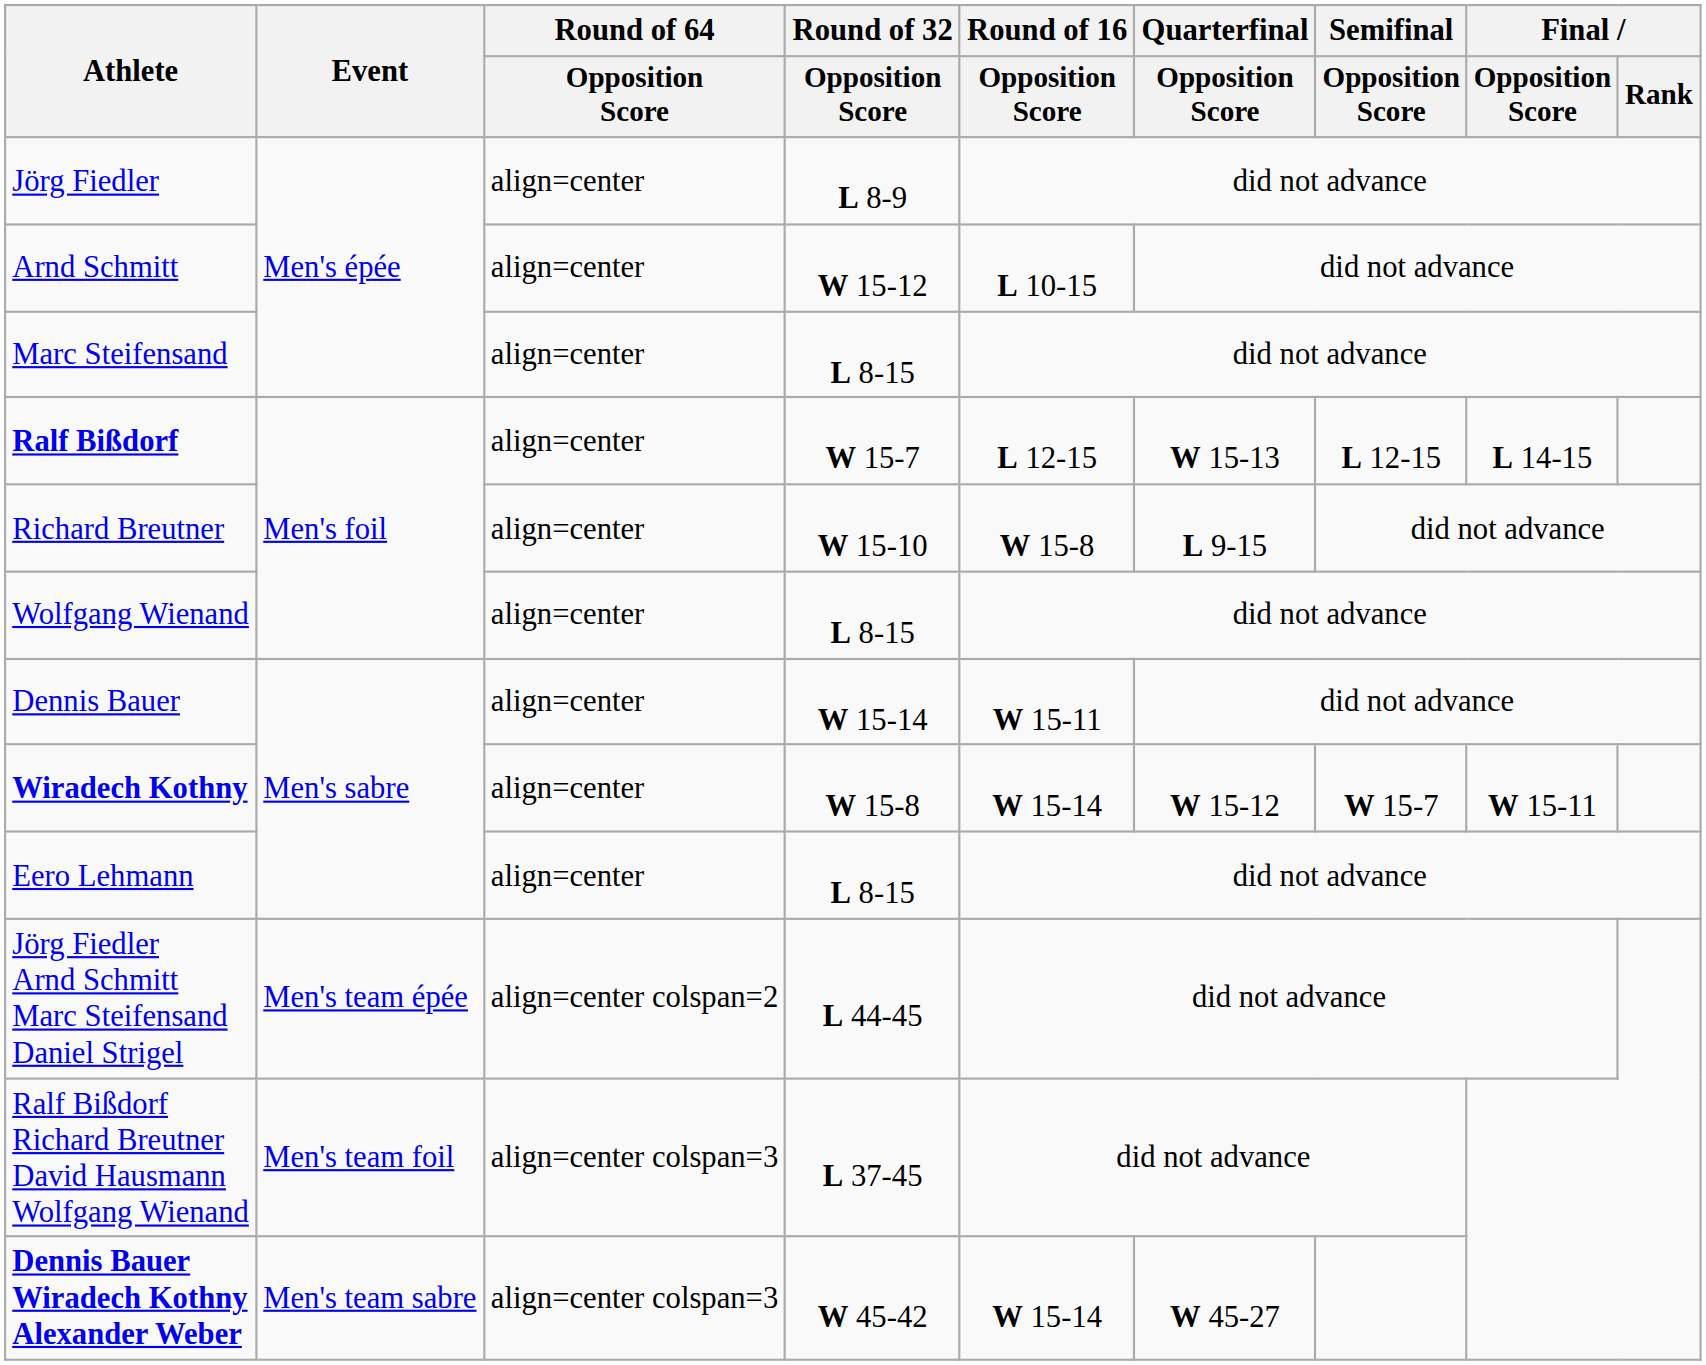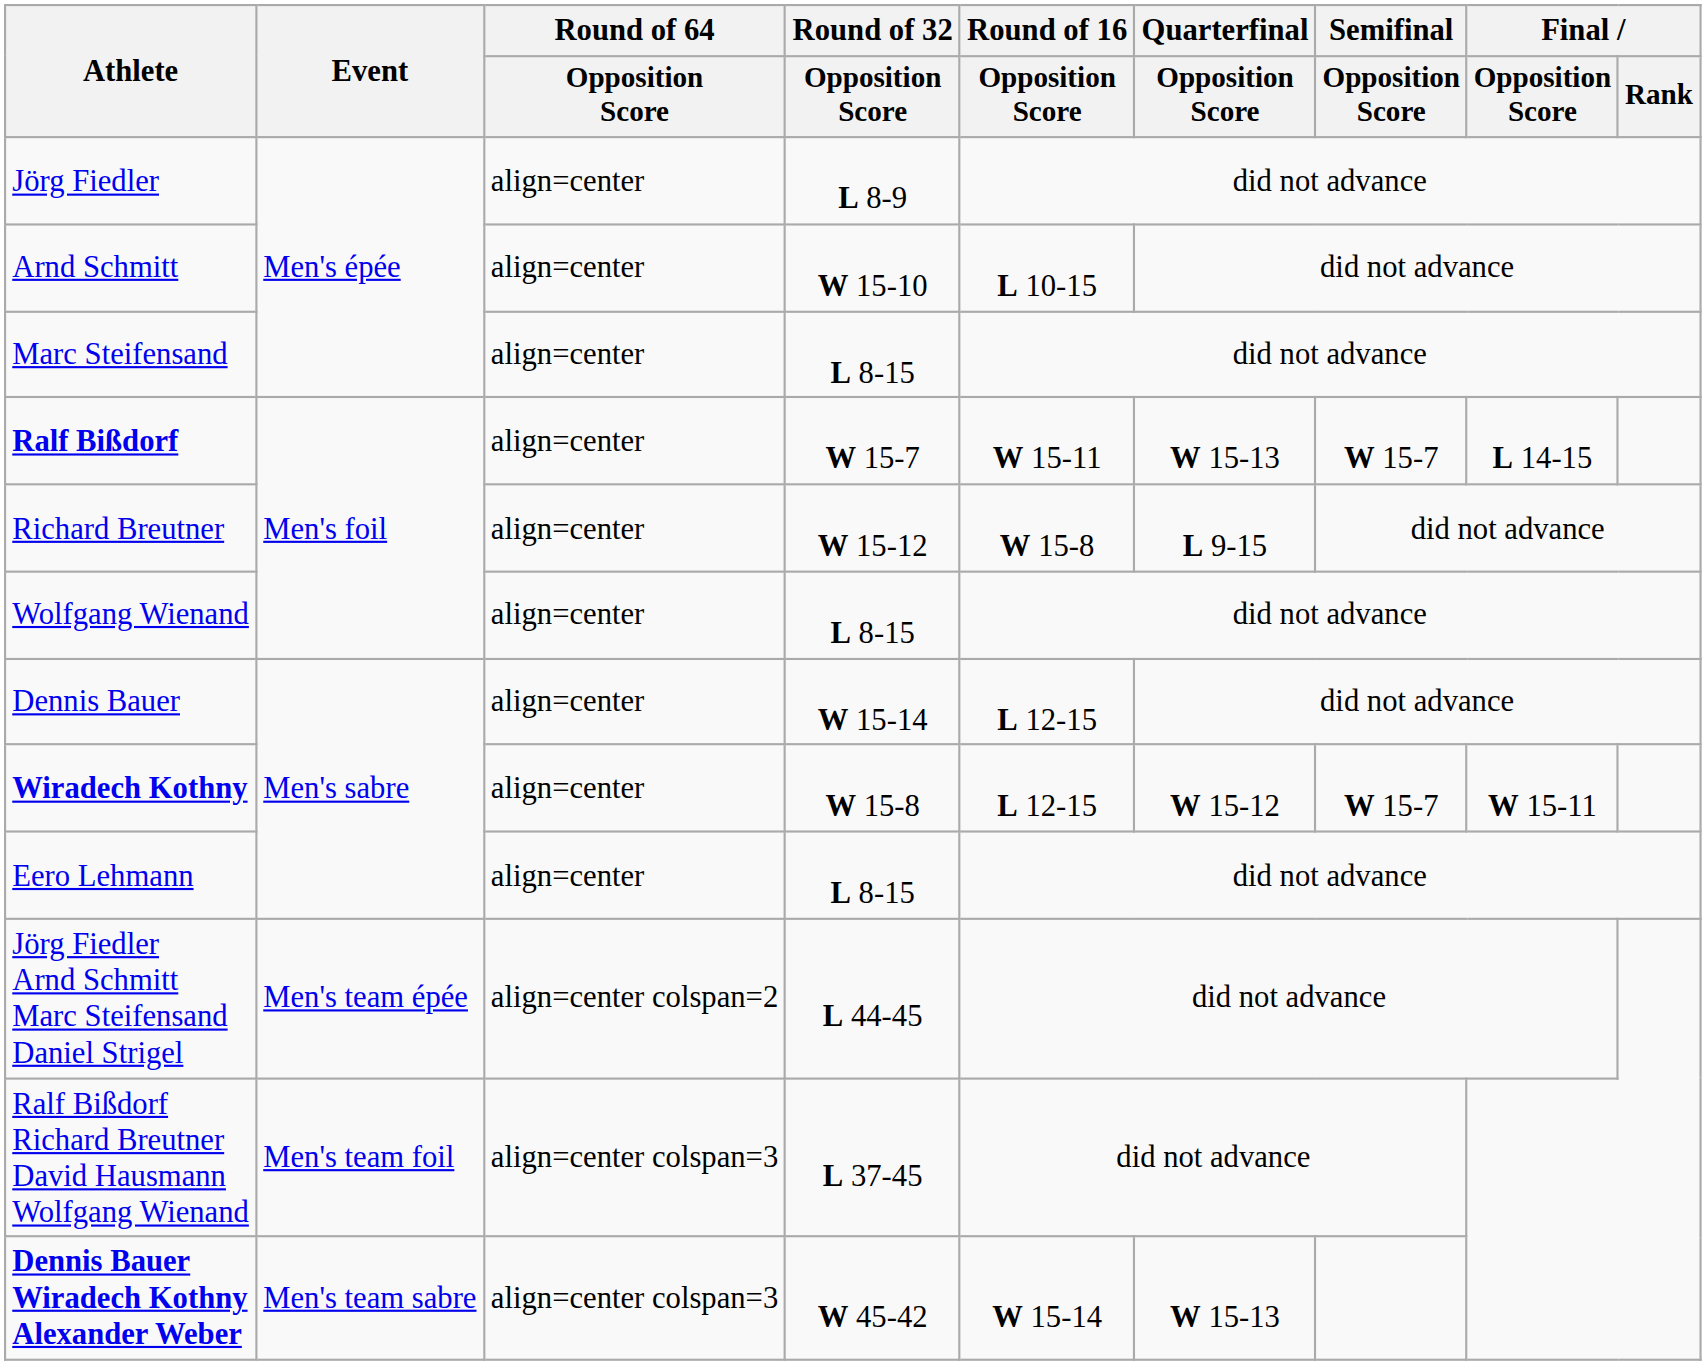Arnd Schmitt | Round of 32 / Opposition Score: W 15-12 -> W 15-10
Ralf Bißdorf | Round of 16 / Opposition Score: L 12-15 -> W 15-11
Ralf Bißdorf | Semifinal / Opposition Score: L 12-15 -> W 15-7
Richard Breutner | Round of 32 / Opposition Score: W 15-10 -> W 15-12
Dennis Bauer | Round of 16 / Opposition Score: W 15-11 -> L 12-15
Wiradech Kothny | Round of 16 / Opposition Score: W 15-14 -> L 12-15
Dennis Bauer Wiradech Kothny Alexander Weber | Quarterfinal / Opposition Score: W 45-27 -> W 15-13
